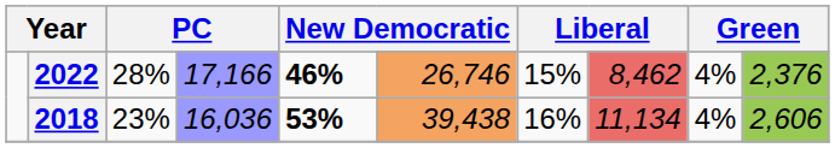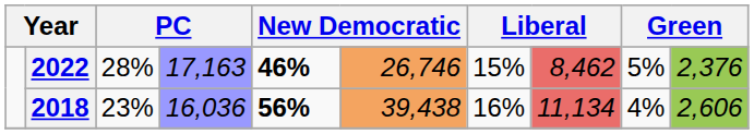2022 | column 4: 17,166 -> 17,163
2022 | column 9: 4% -> 5%
2018 | column 5: 53% -> 56%
